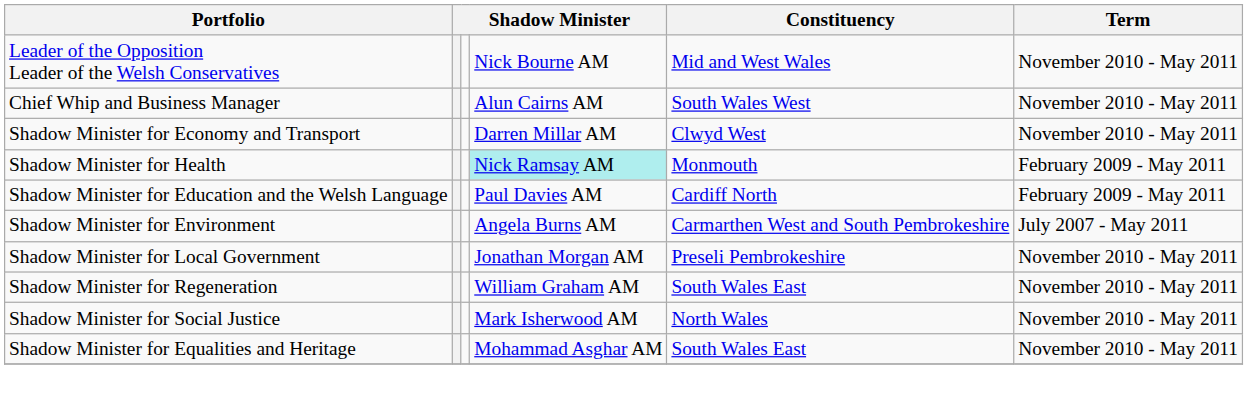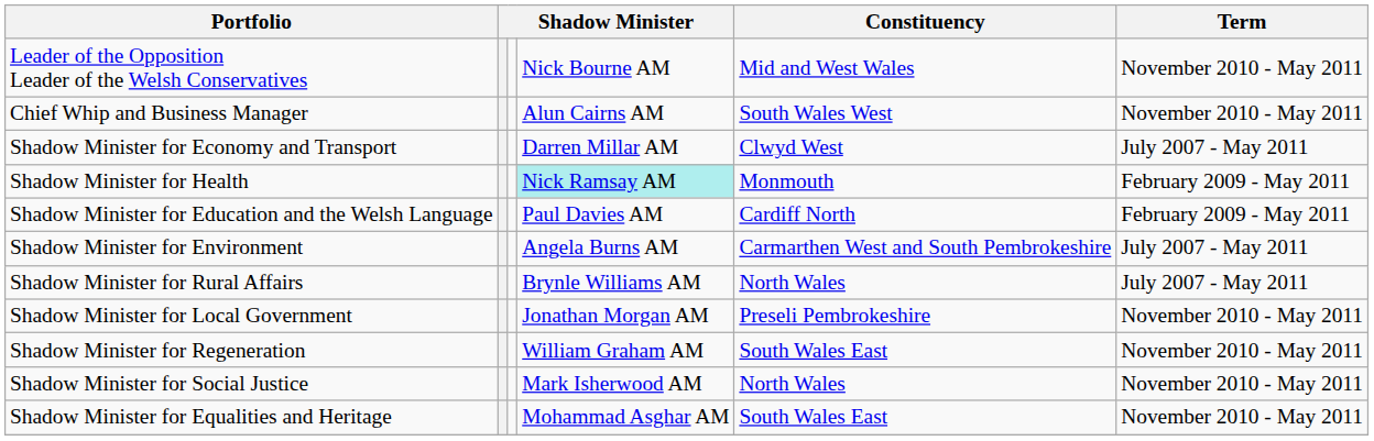Shadow Minister for Economy and Transport | Term: November 2010 - May 2011 -> July 2007 - May 2011
+ row: Shadow Minister for Rural Affairs | Brynle Williams AM | North Wales | July 2007 - May 2011
